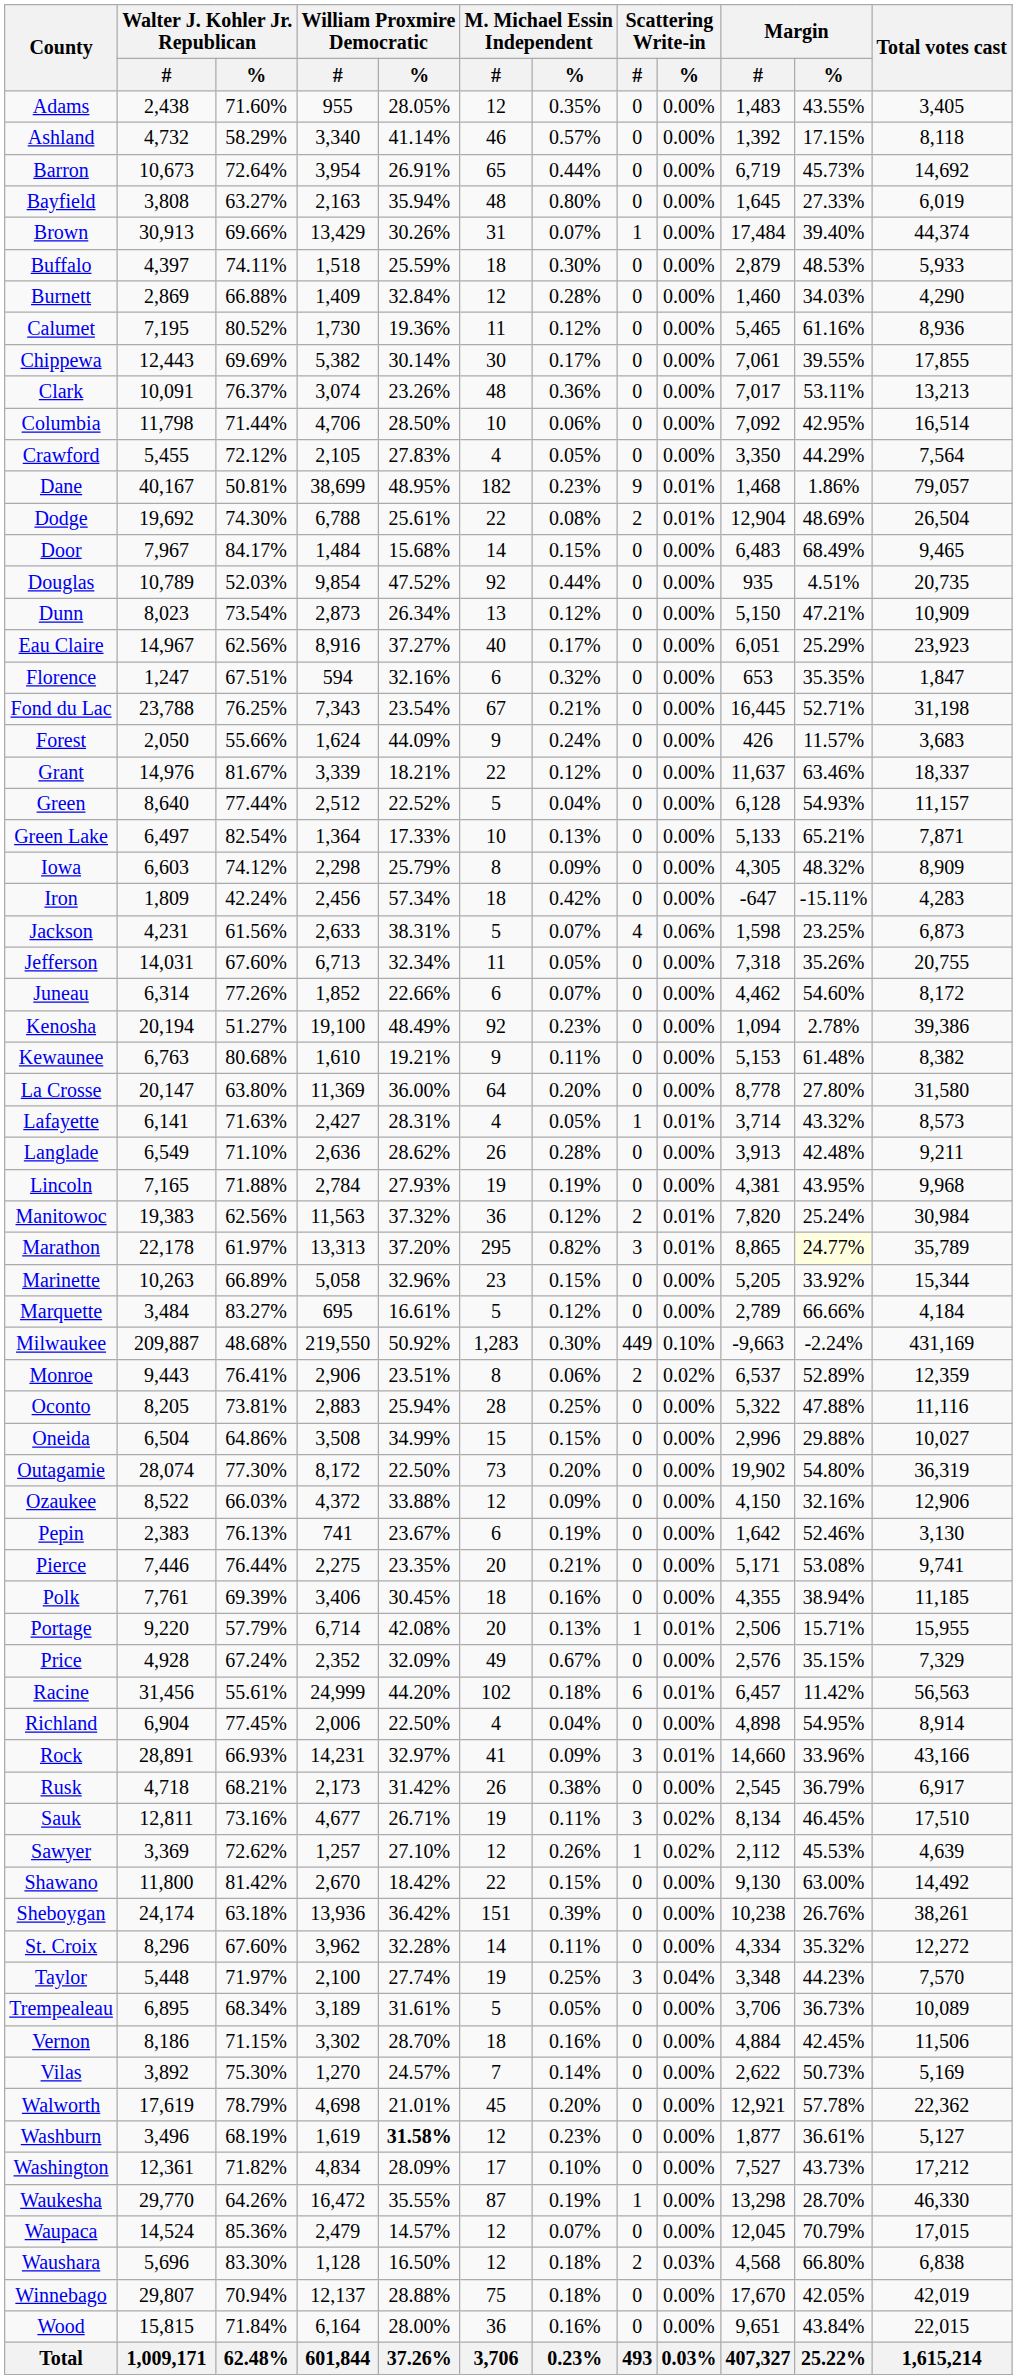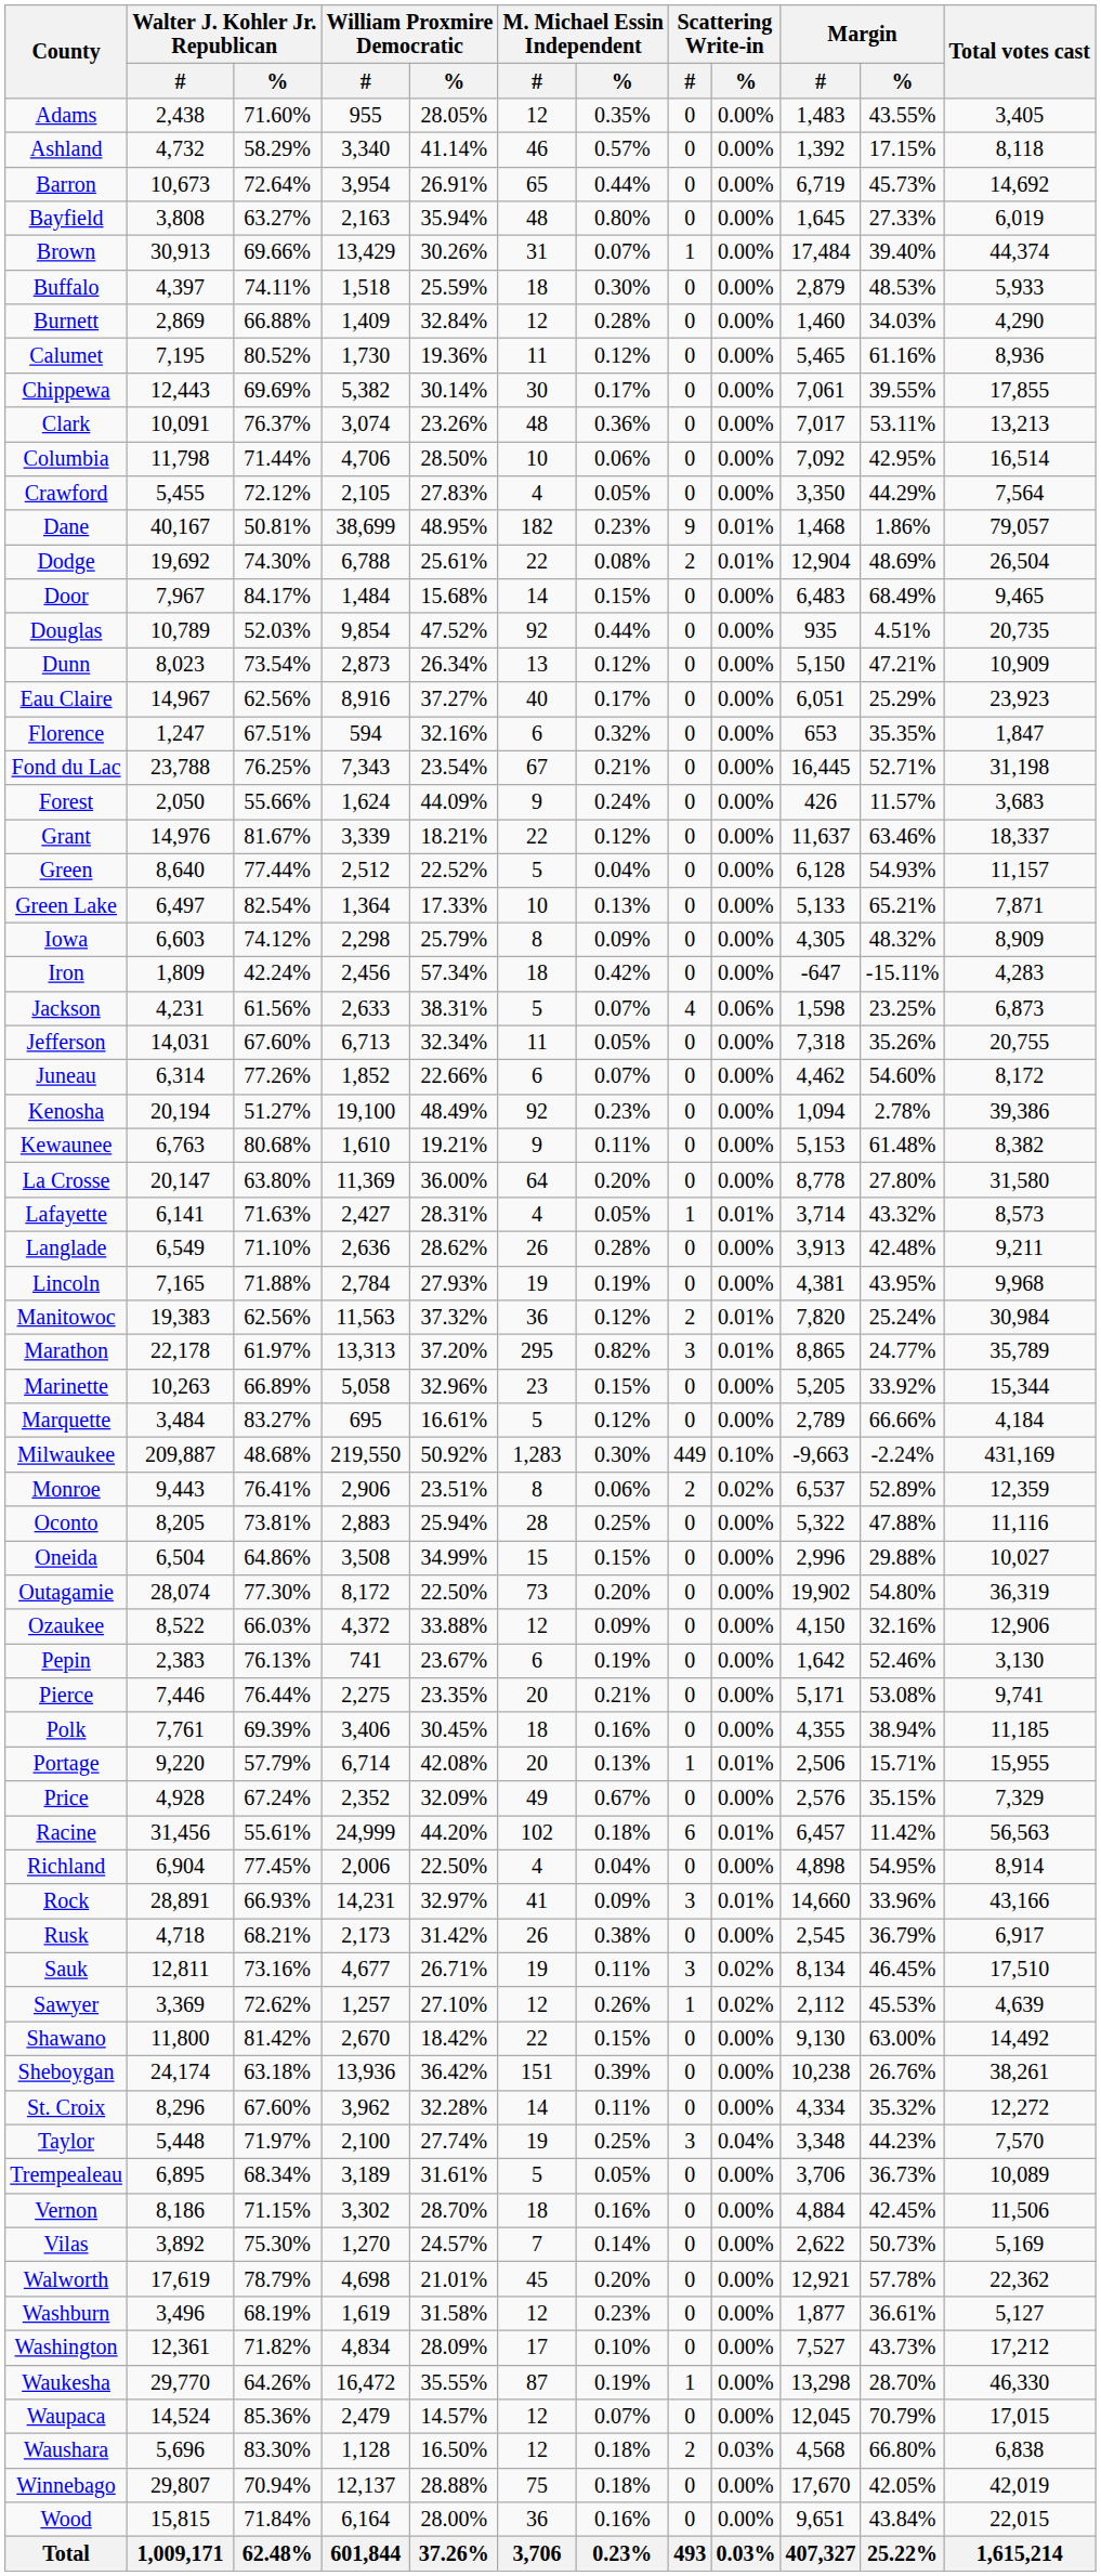Marathon | Margin / %: lightyellow background -> no background
Washburn | William Proxmire Democratic / %: bold -> normal
